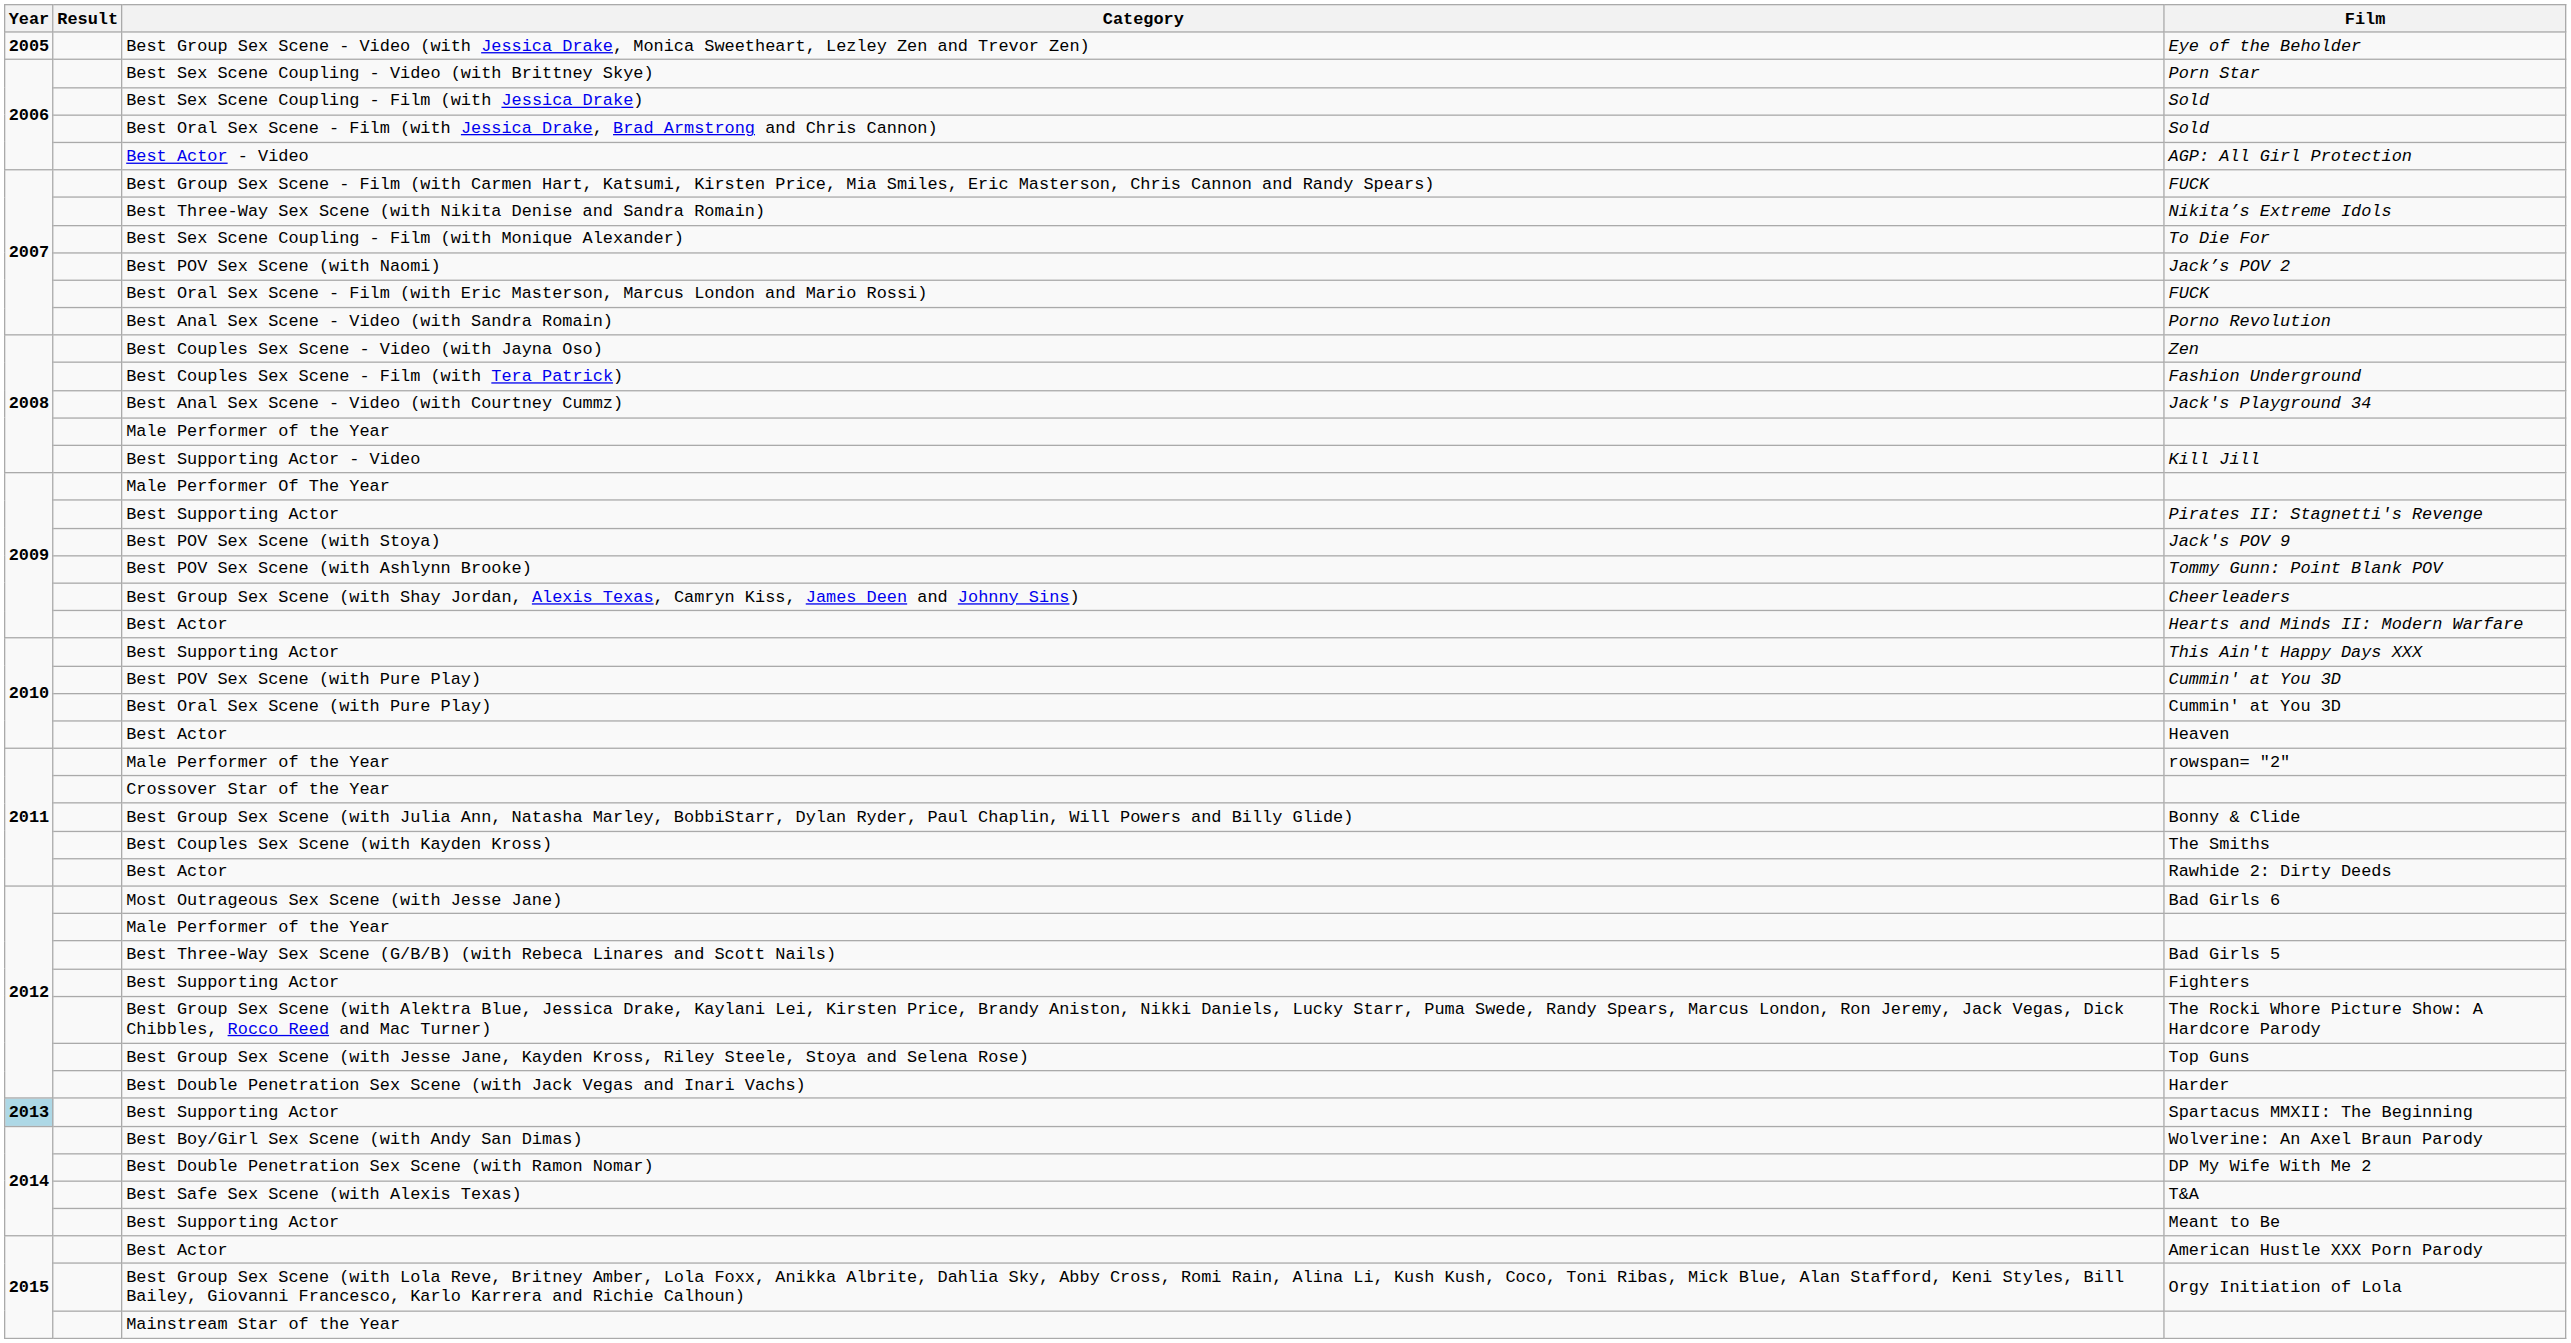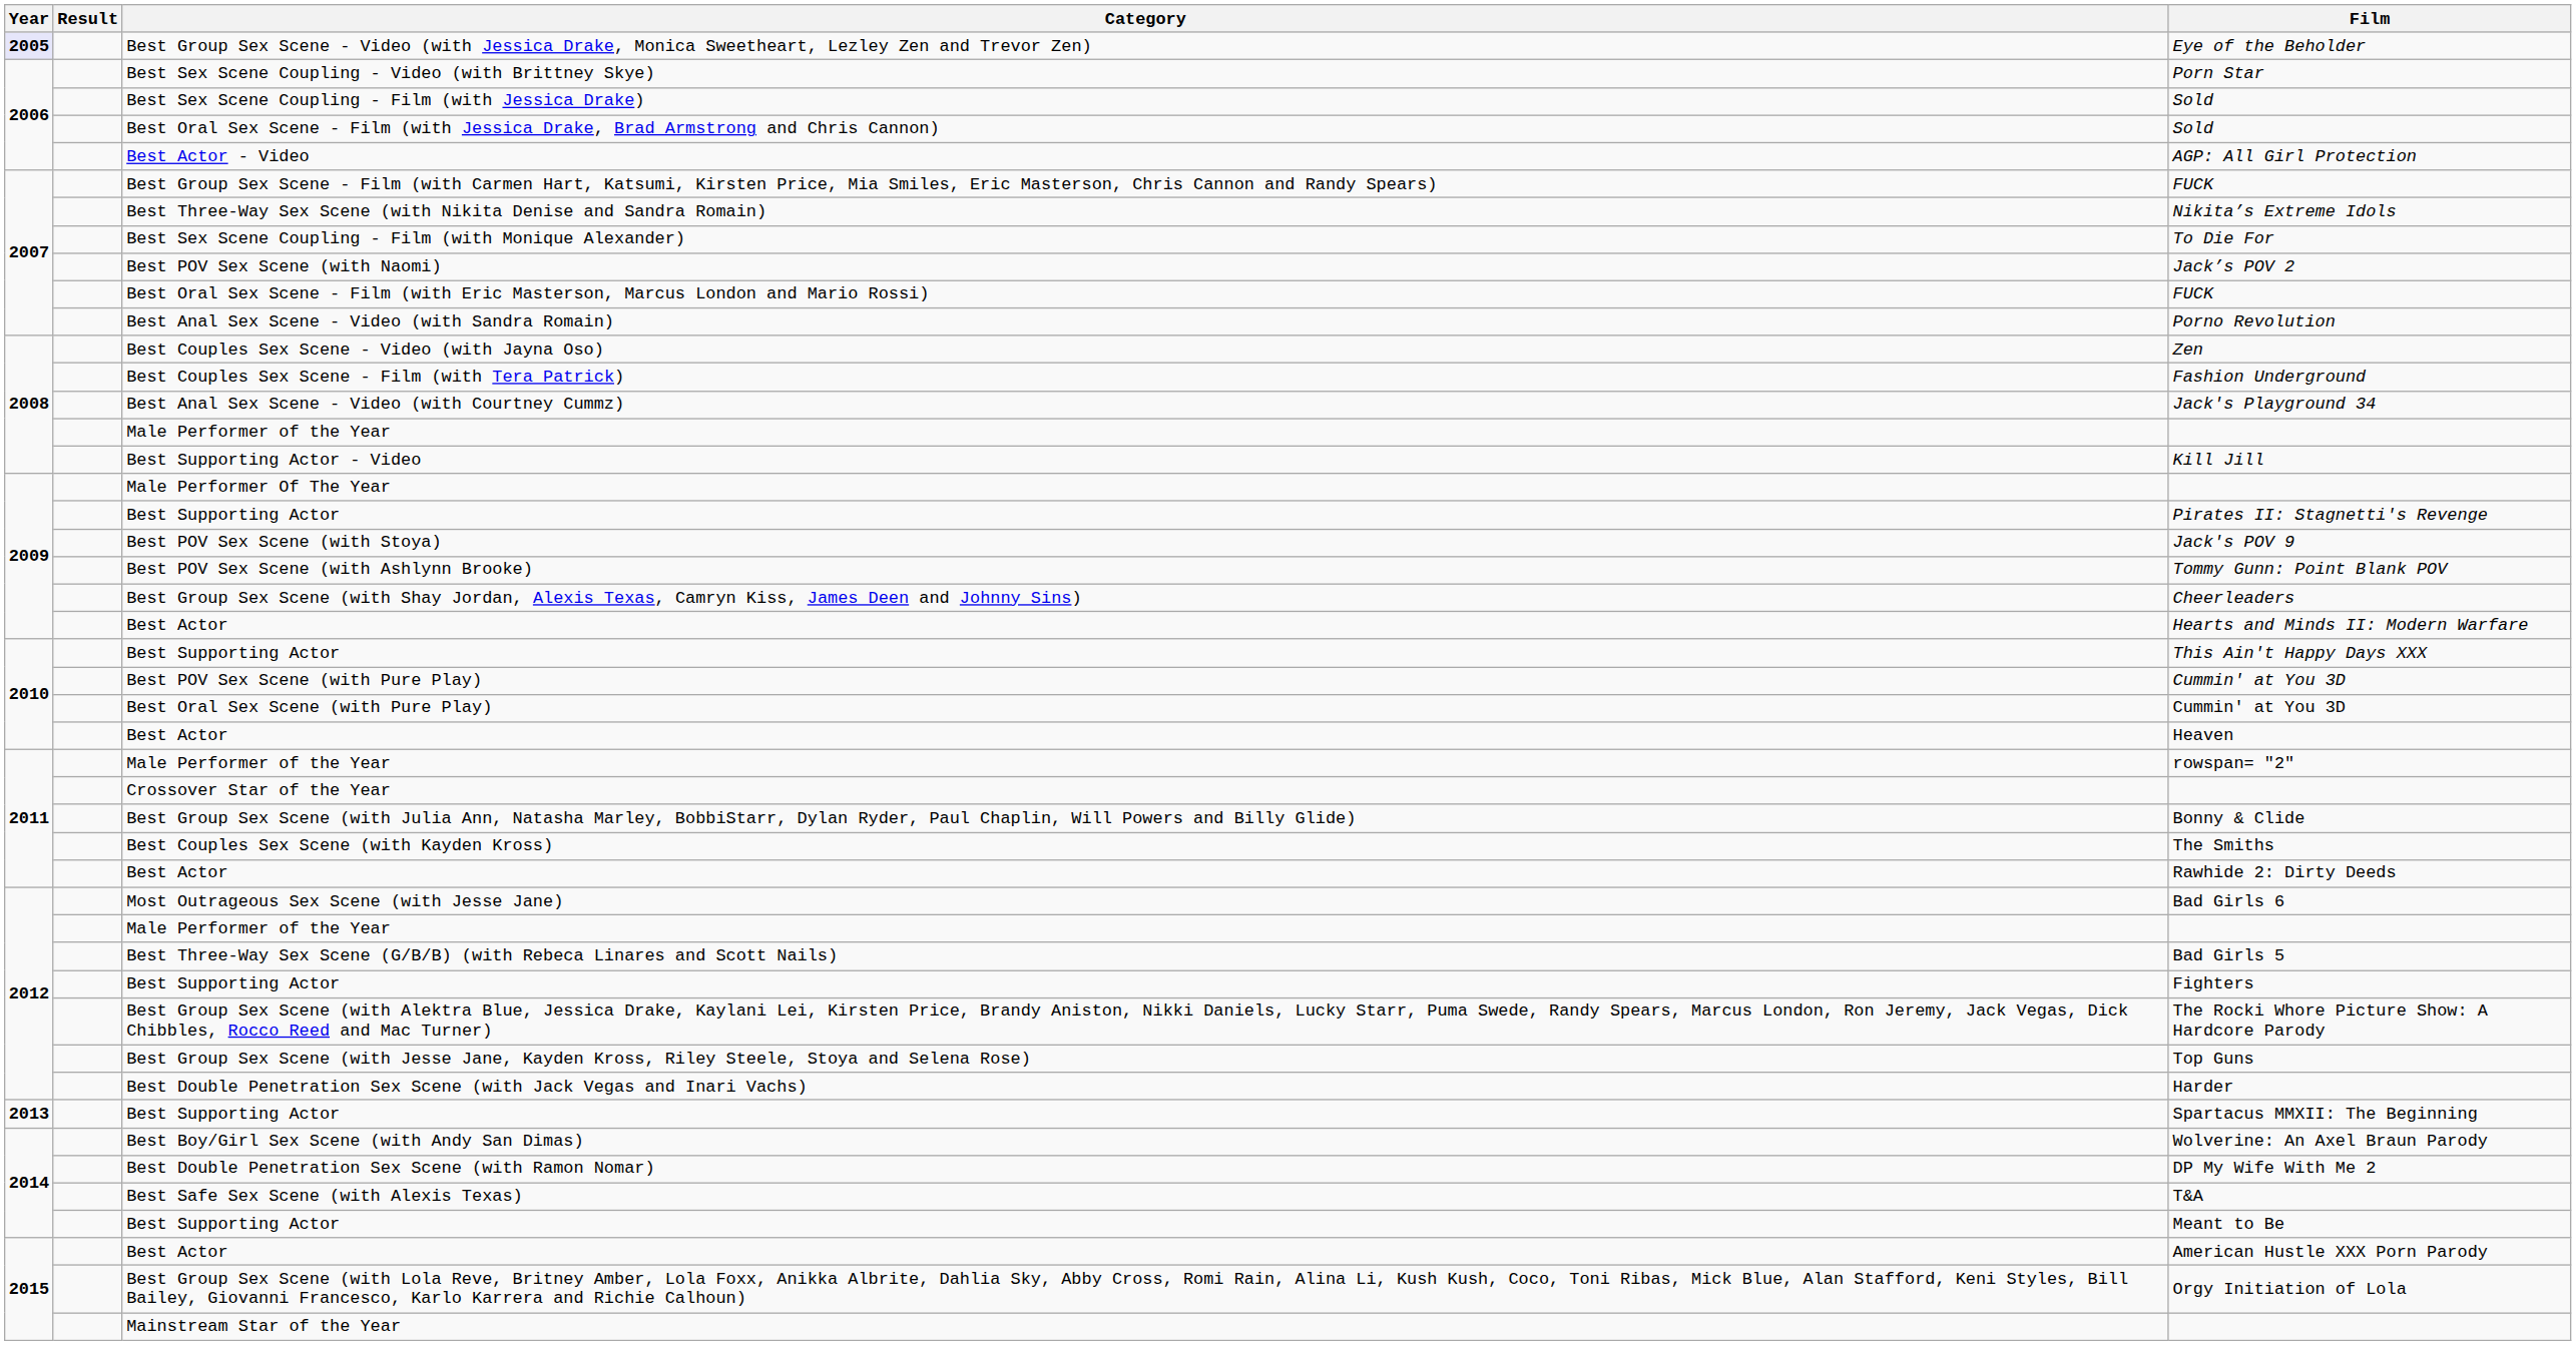Eye of the Beholder | Year: no background -> lavender background
Spartacus MMXII: The Beginning | Year: lightblue background -> no background
